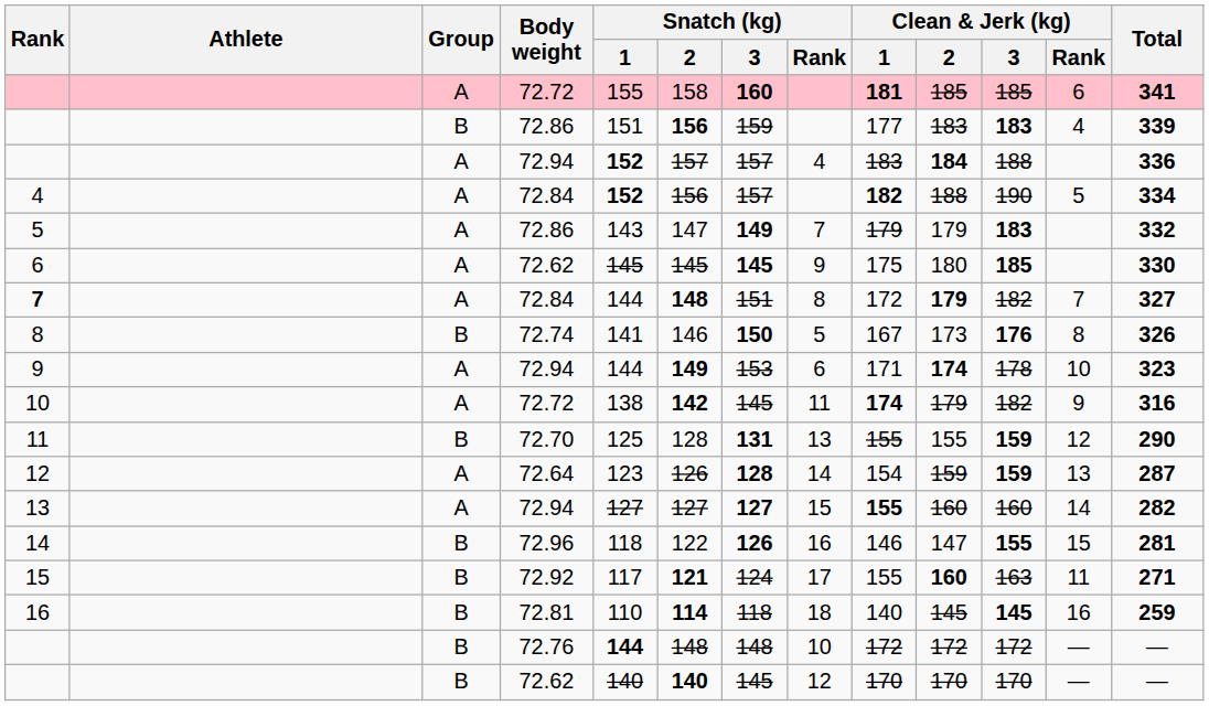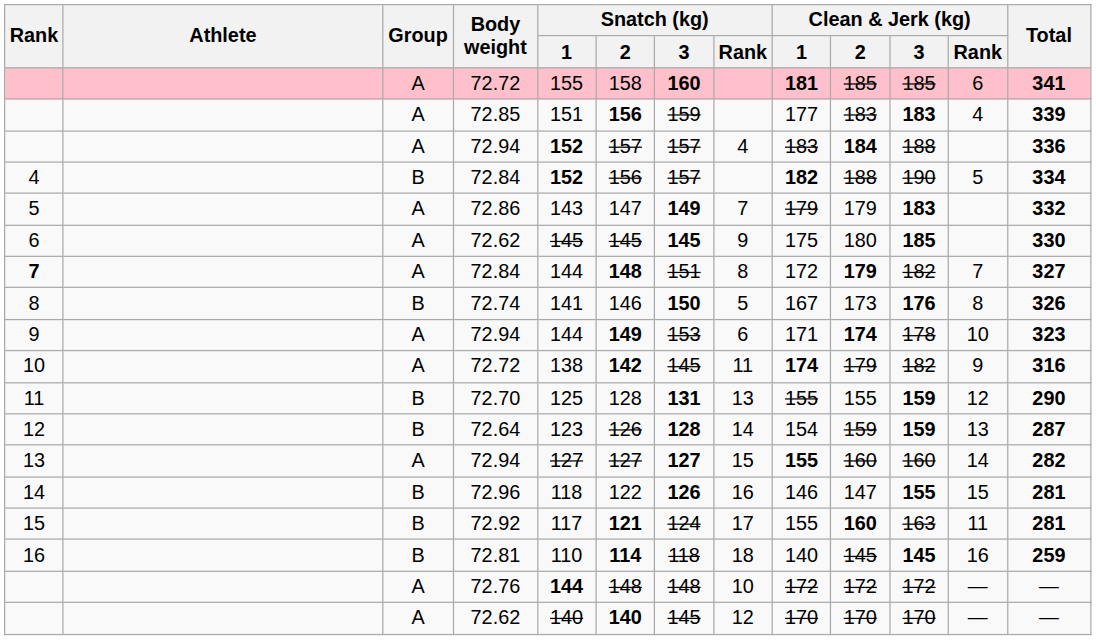row 4 | Group: B -> A
row 4 | Body weight: 72.86 -> 72.85
row 6 | Group: A -> B
row 14 | Group: A -> B
row 17 | Total: 271 -> 281
row 19 | Group: B -> A
row 20 | Group: B -> A
